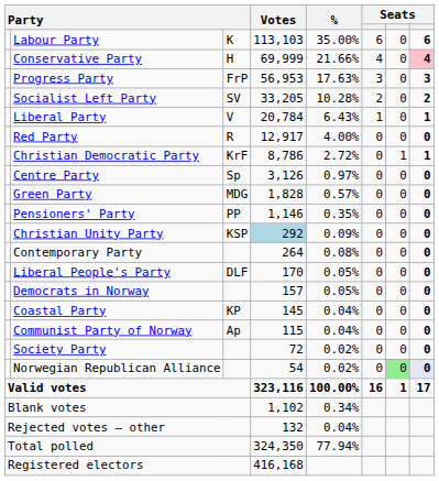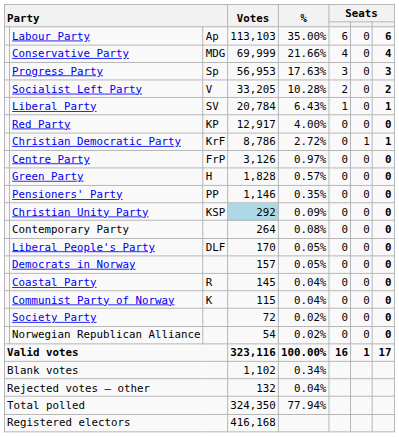Labour Party | column 3: K -> Ap
Conservative Party | column 3: H -> MDG
Conservative Party | column 8: pink background -> no background
Progress Party | column 3: FrP -> Sp
Socialist Left Party | column 3: SV -> V
Liberal Party | column 3: V -> SV
Red Party | column 3: R -> KP
Centre Party | column 3: Sp -> FrP
Green Party | column 3: MDG -> H
Coastal Party | column 3: KP -> R
Communist Party of Norway | column 3: Ap -> K
Norwegian Republican Alliance | column 7: lightgreen background -> no background
Norwegian Republican Alliance | column 8: lavender background -> no background
